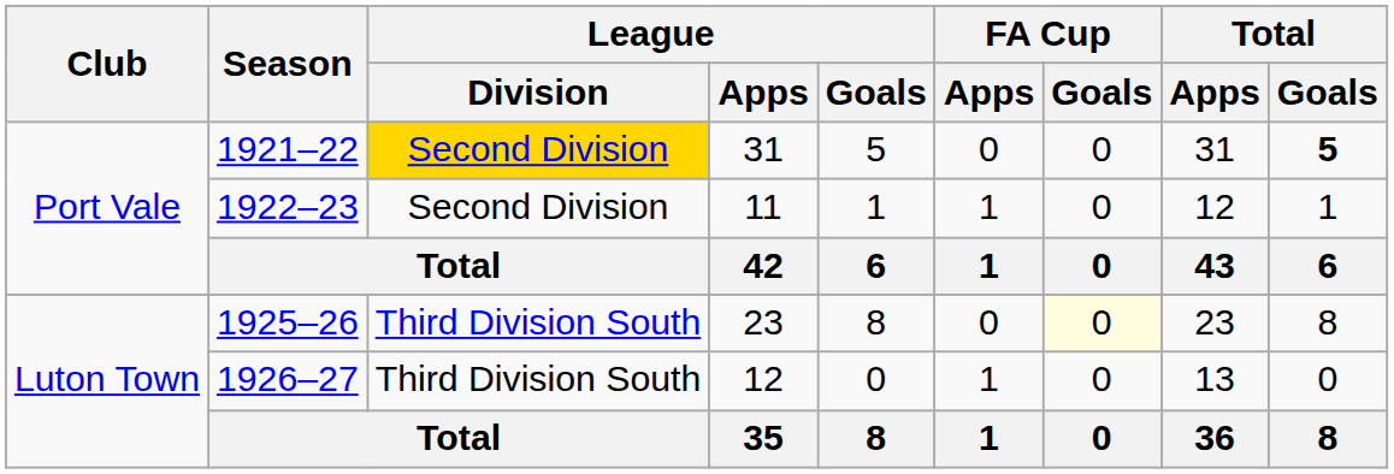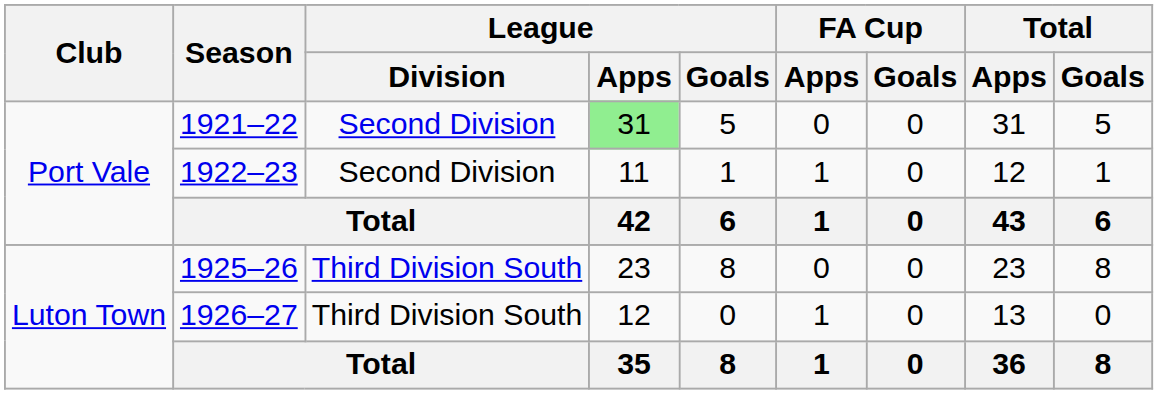1921–22 | League / Division: gold background -> no background
1921–22 | League / Apps: no background -> lightgreen background
1921–22 | Total / Goals: bold -> normal
1925–26 | FA Cup / Goals: lightyellow background -> no background
